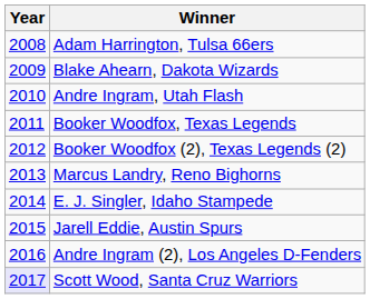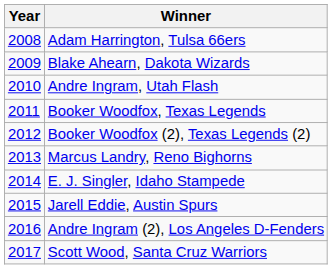Scott Wood, Santa Cruz Warriors | Year: lavender background -> no background
